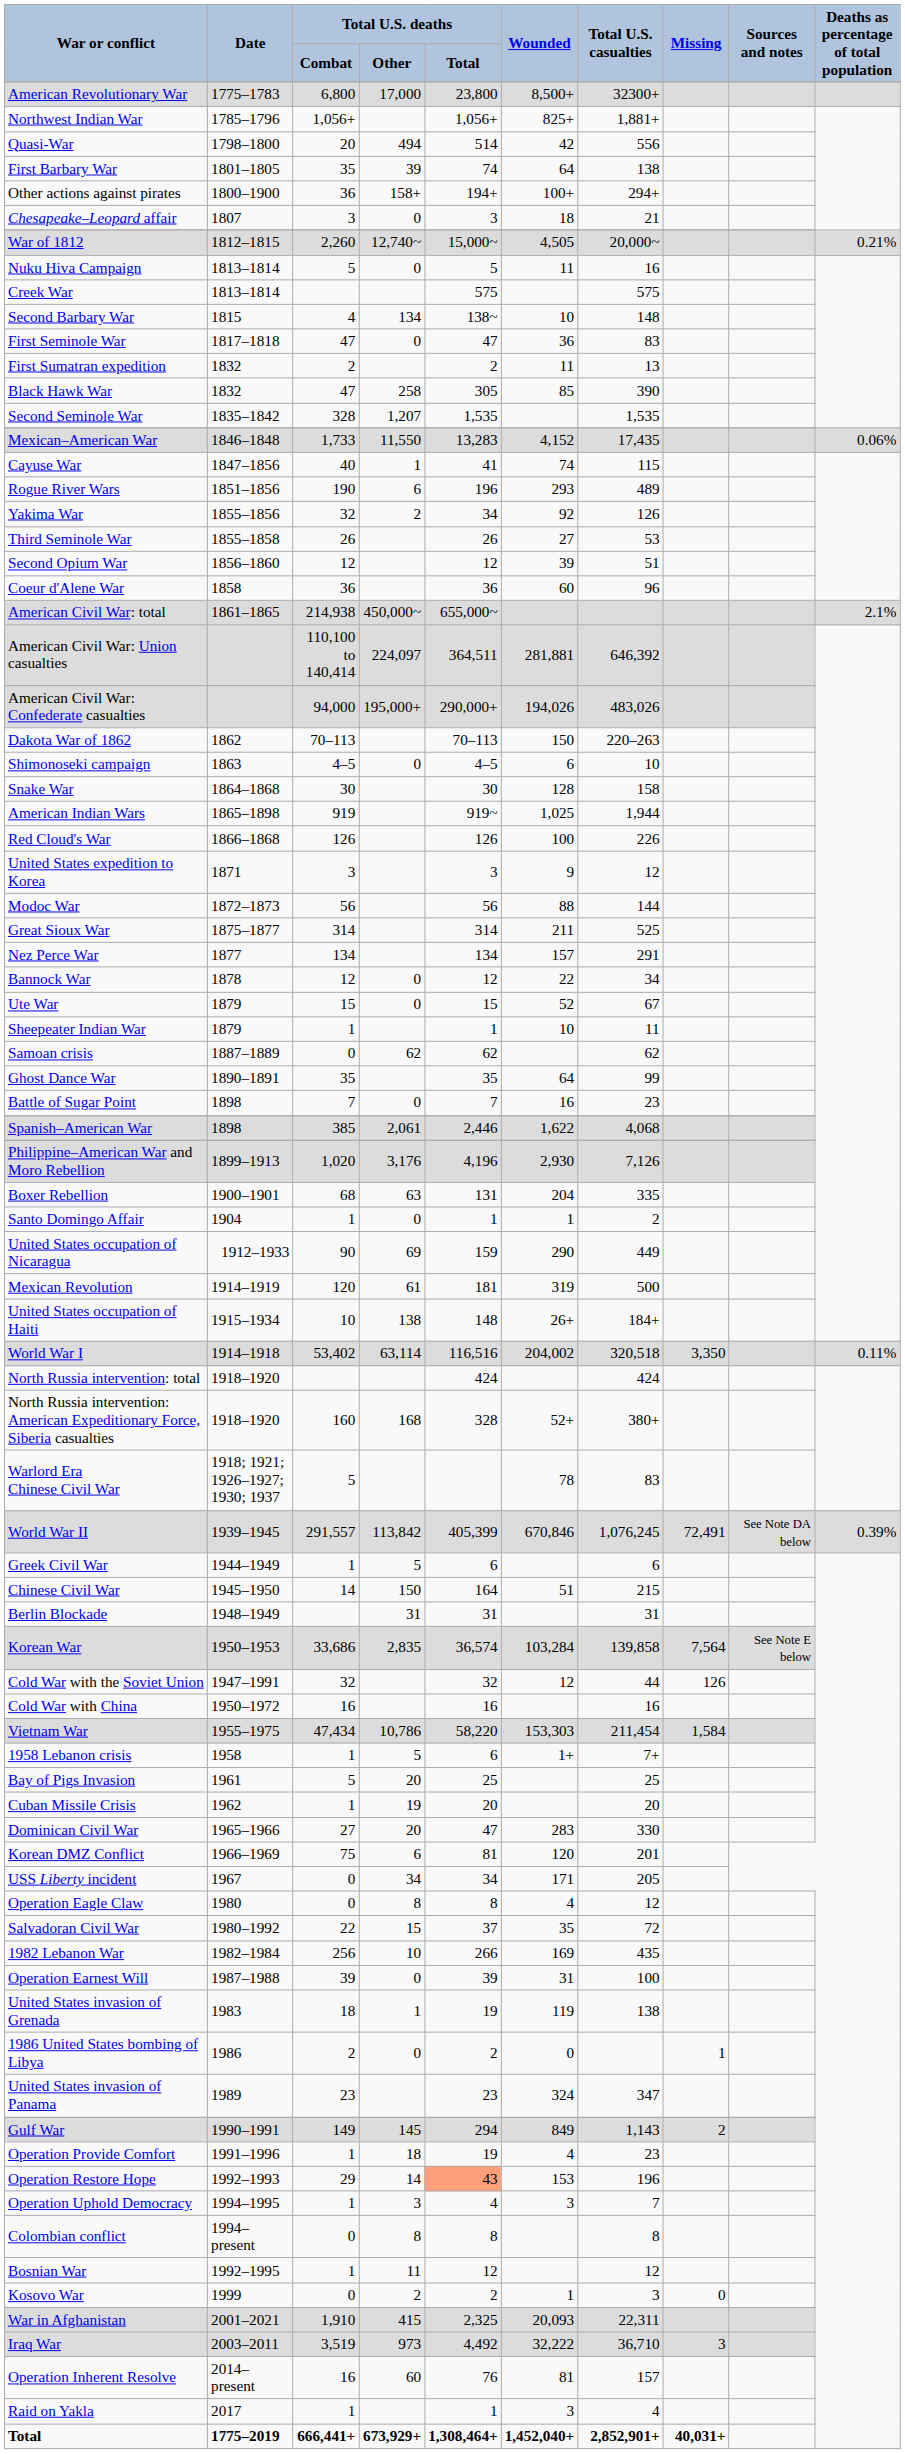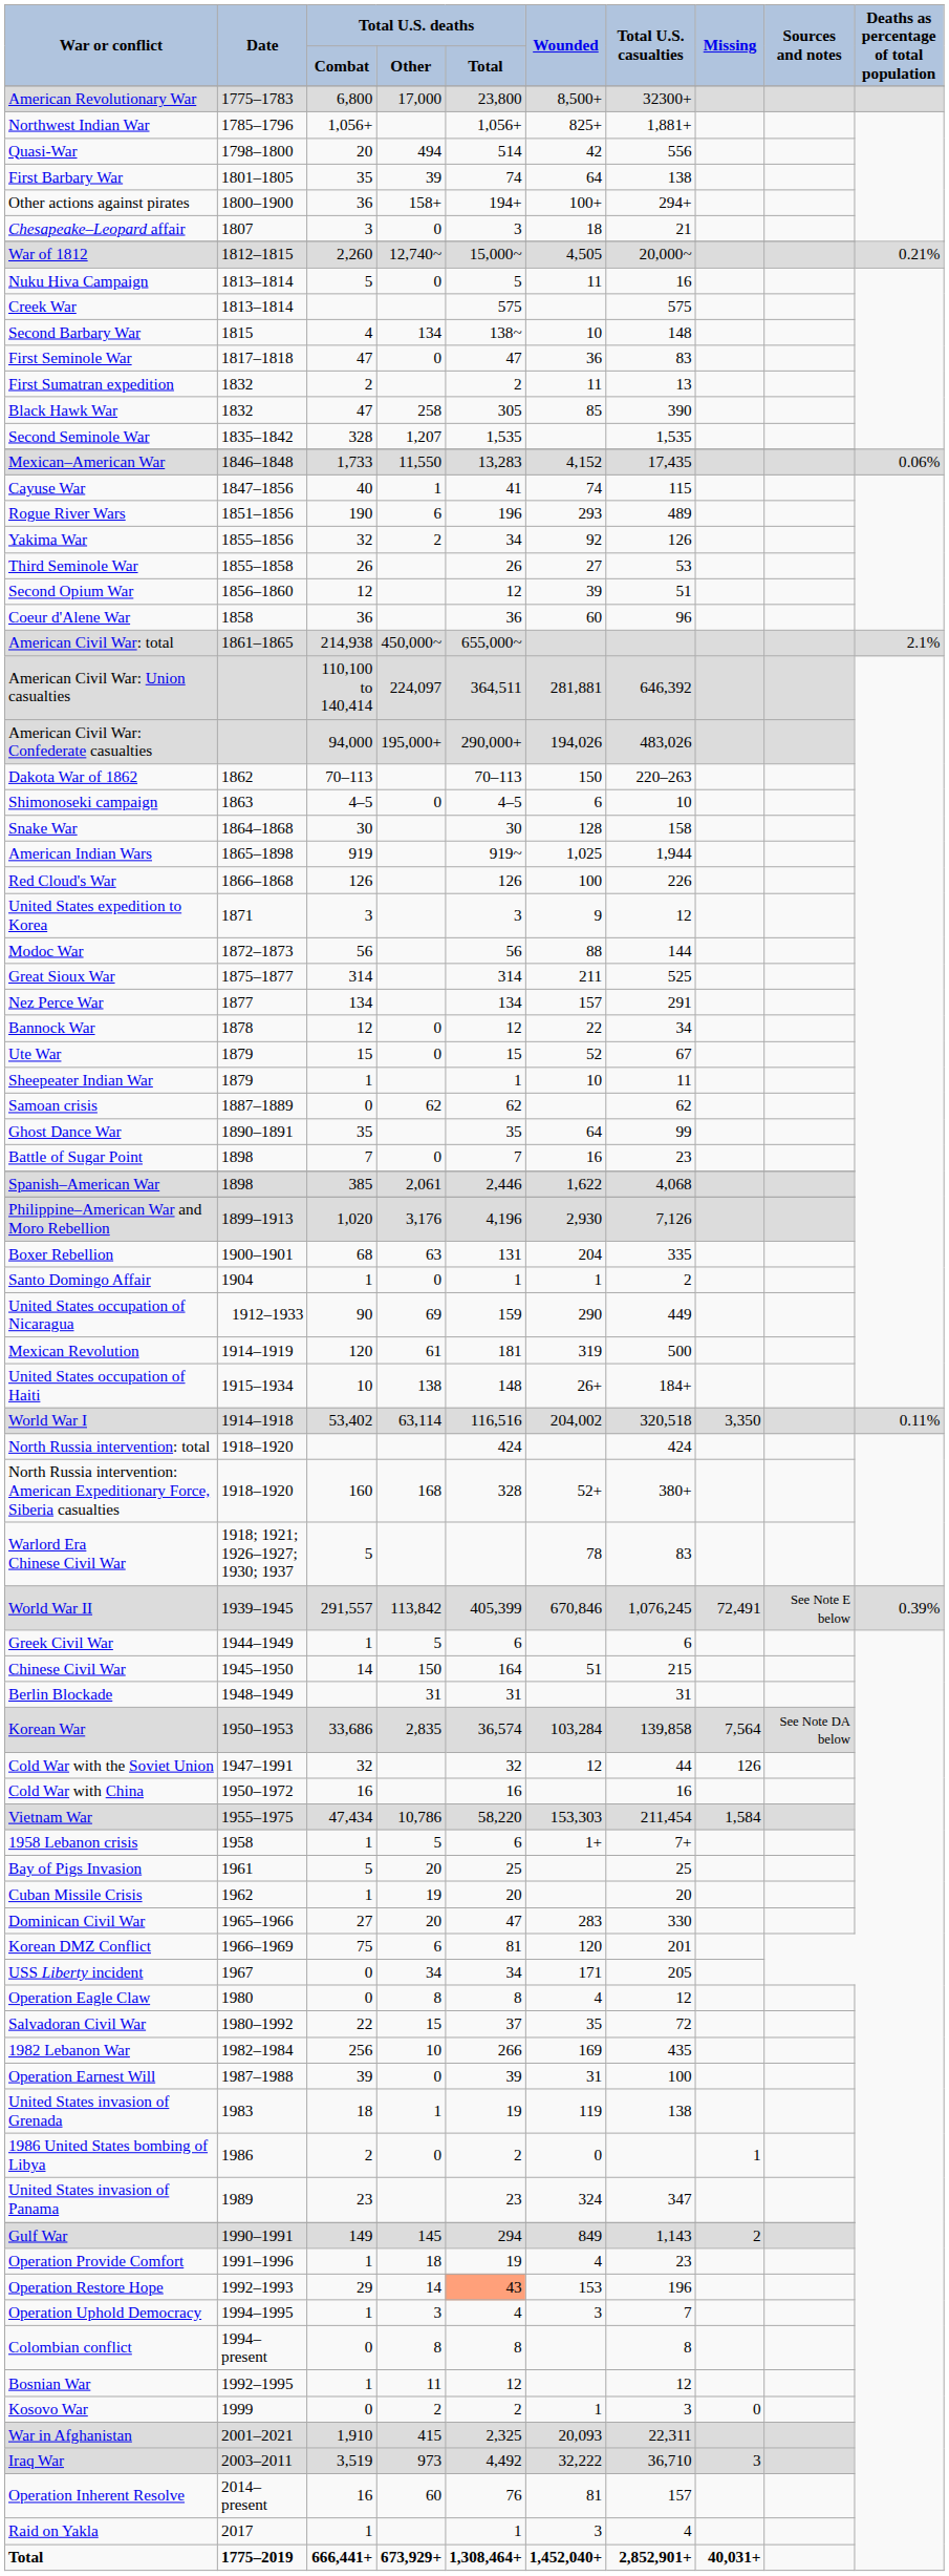World War II | Sources and notes: See Note DA below -> See Note E below
Korean War | Sources and notes: See Note E below -> See Note DA below
